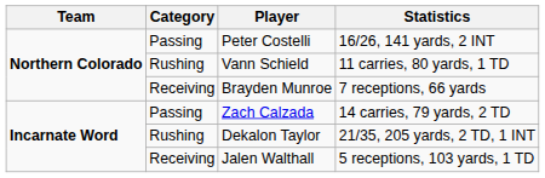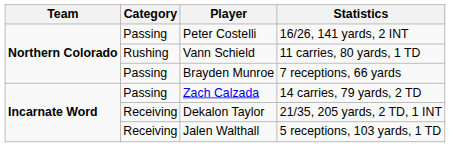Brayden Munroe | Category: Receiving -> Passing
Dekalon Taylor | Category: Rushing -> Receiving
